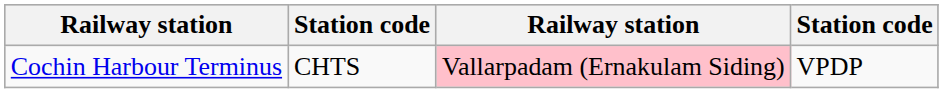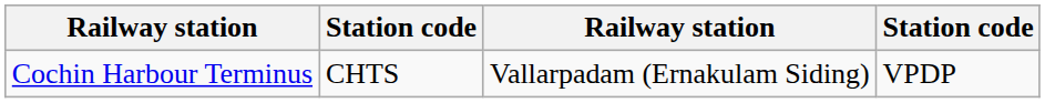Cochin Harbour Terminus | column 3: pink background -> no background
